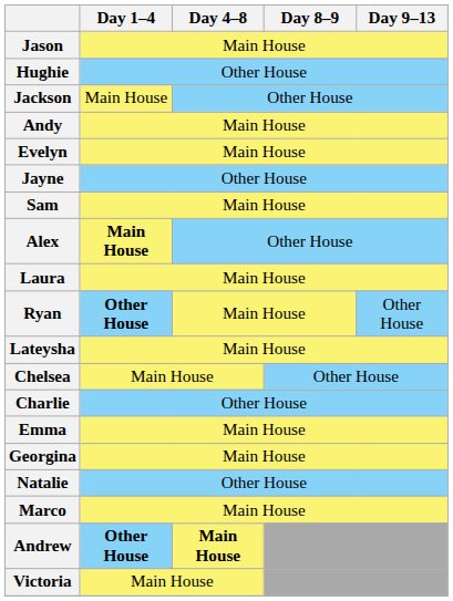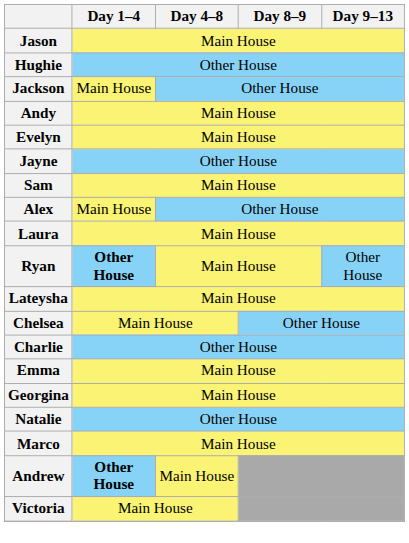Alex | Day 1–4: bold -> normal
Andrew | Day 4–8: bold -> normal
